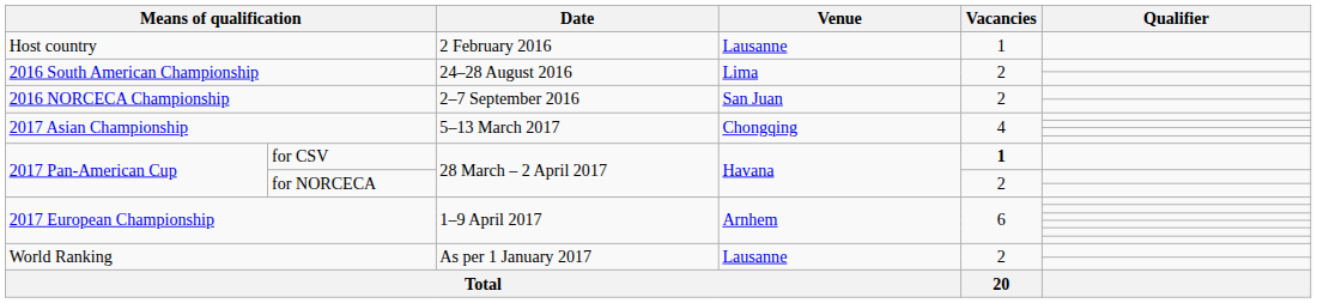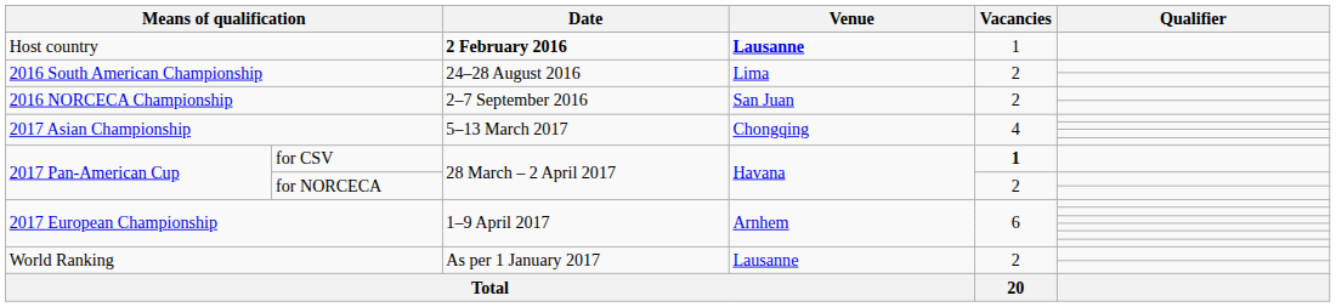Host country | Date: normal -> bold
Host country | Venue: normal -> bold
